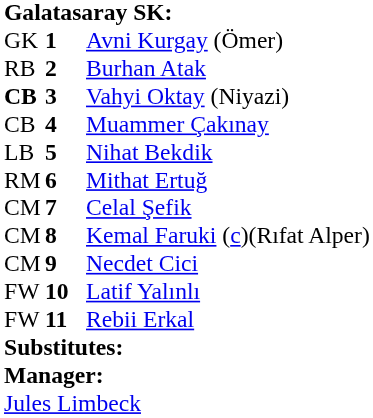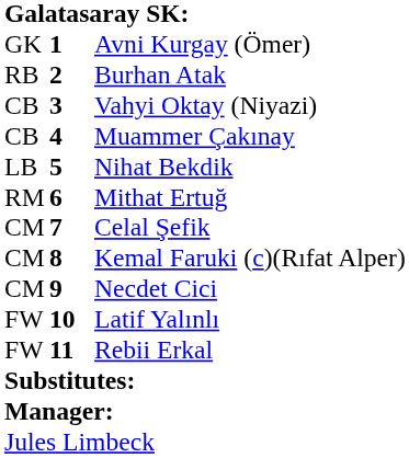Vahyi Oktay (Niyazi) | column 1: bold -> normal
